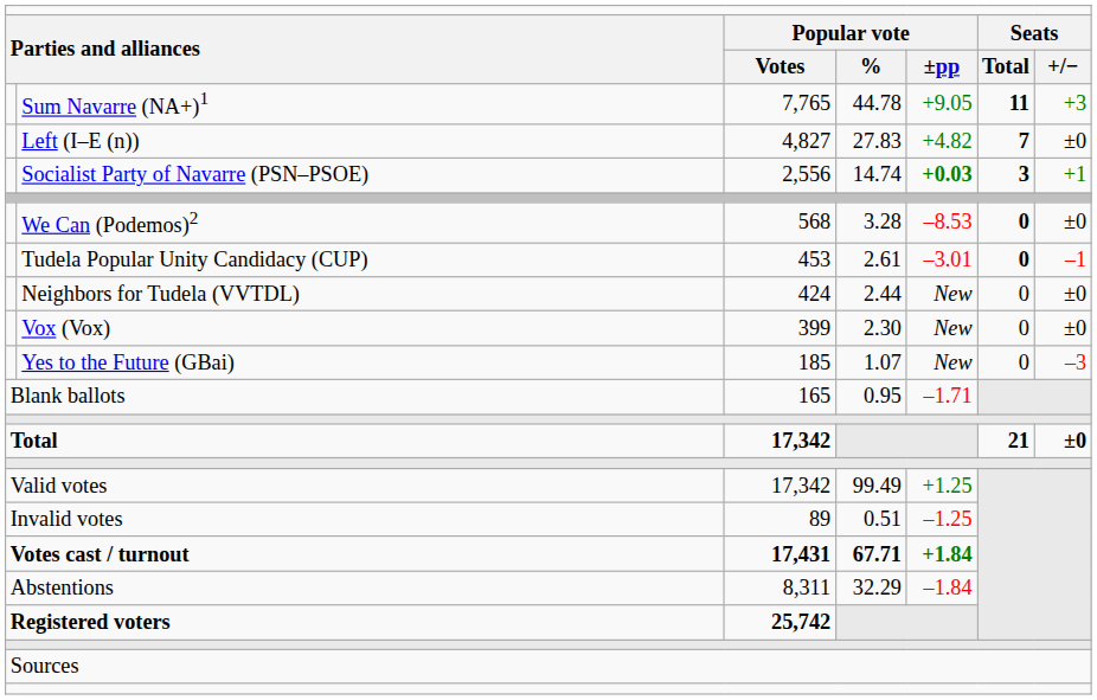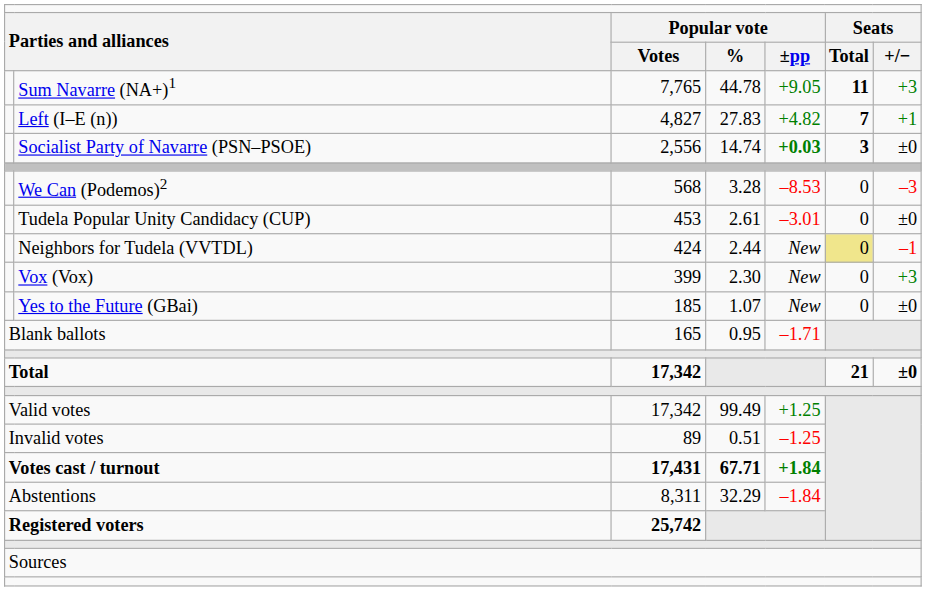Left (I–E (n)) | column 7: ±0 -> +1
Socialist Party of Navarre (PSN–PSOE) | column 7: +1 -> ±0
We Can (Podemos)2 | column 6: bold -> normal
We Can (Podemos)2 | column 7: ±0 -> –3
Tudela Popular Unity Candidacy (CUP) | column 6: bold -> normal
Tudela Popular Unity Candidacy (CUP) | column 7: –1 -> ±0
Neighbors for Tudela (VVTDL) | column 6: no background -> khaki background
Neighbors for Tudela (VVTDL) | column 7: ±0 -> –1
Vox (Vox) | column 7: ±0 -> +3
Yes to the Future (GBai) | column 7: –3 -> ±0
